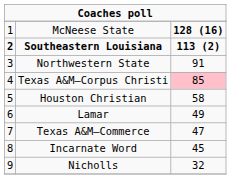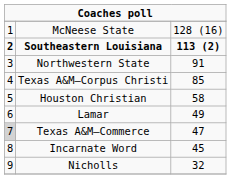McNeese State | column 3: bold -> normal
Texas A&M–Corpus Christi | column 3: pink background -> no background
Texas A&M–Commerce | column 1: no background -> lightgrey background
